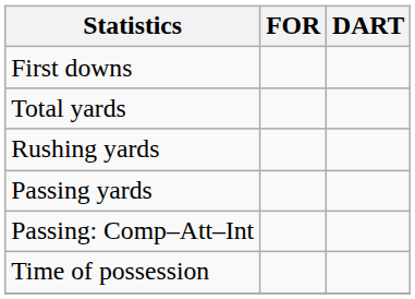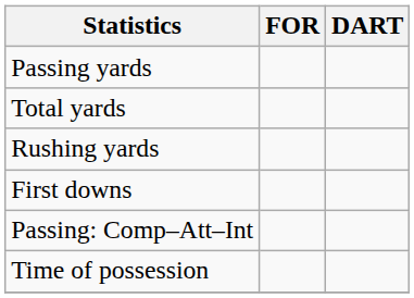rows swapped: First downs <-> Passing yards
